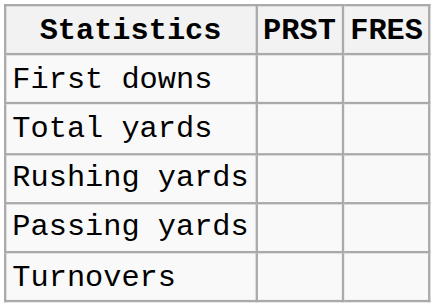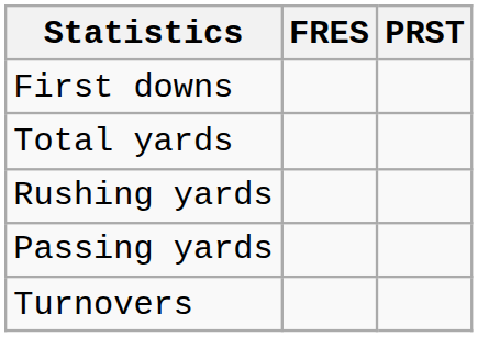columns swapped: PRST <-> FRES
